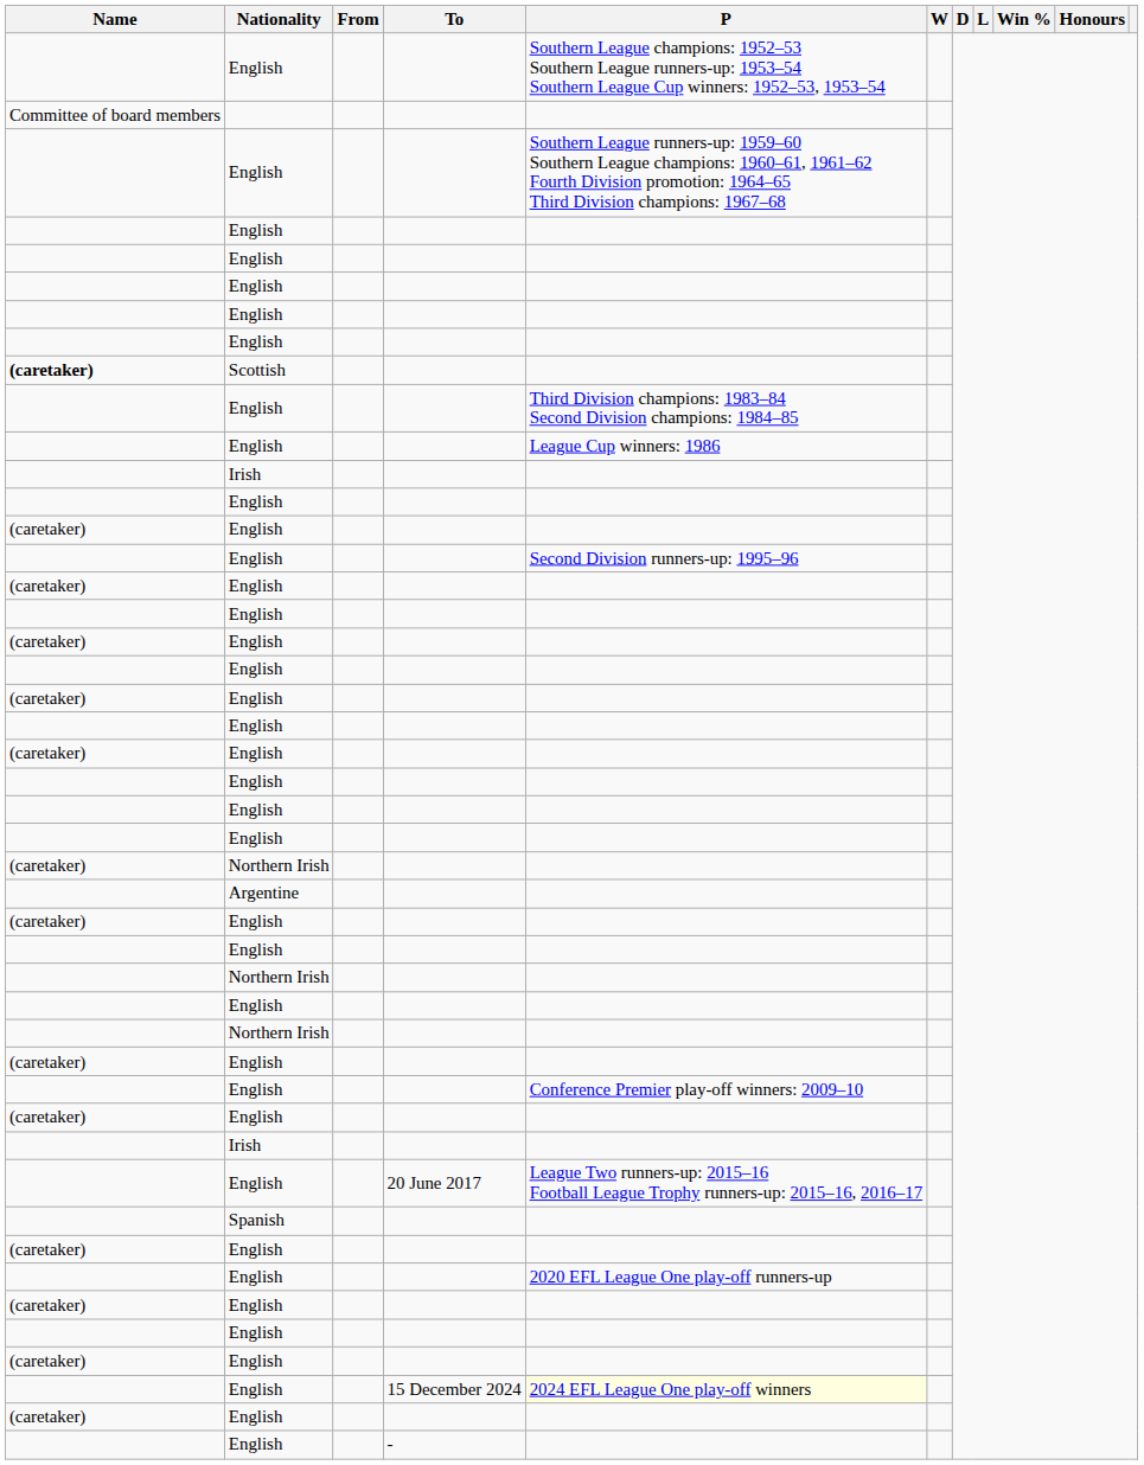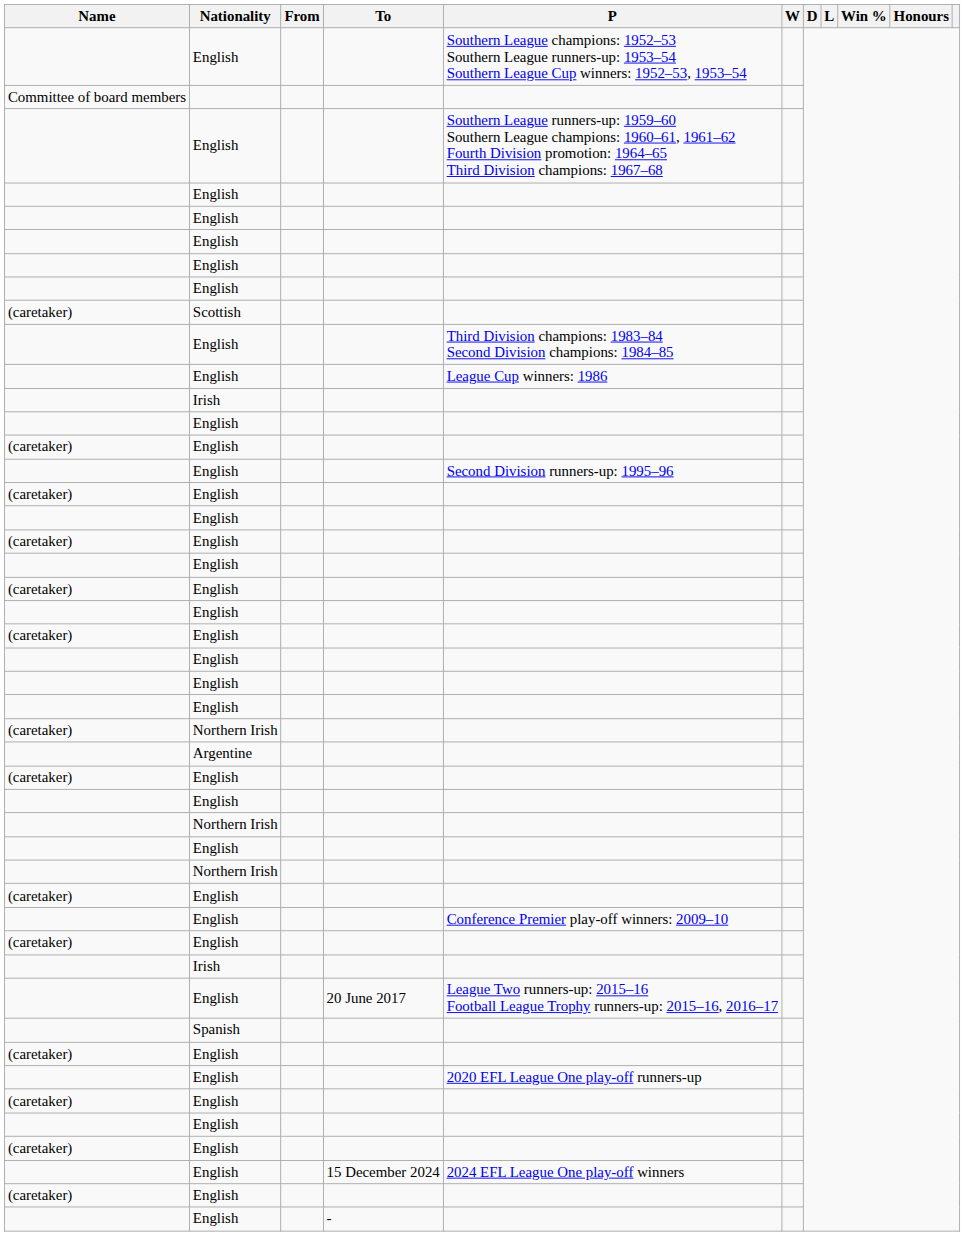Scottish | Name: bold -> normal
English / 15 December 2024 | P: lightyellow background -> no background
